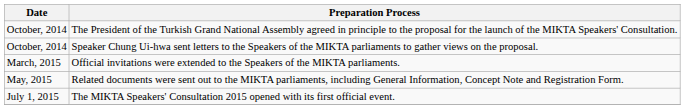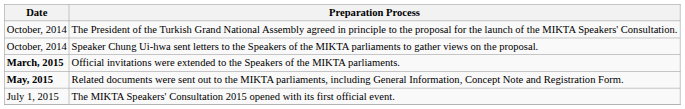row 4 | Date: normal -> bold
row 5 | Date: normal -> bold
